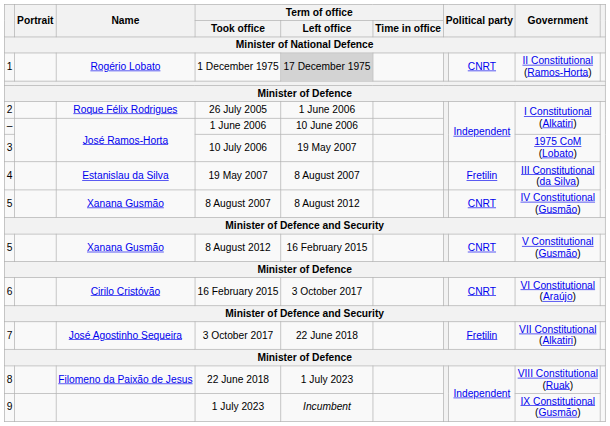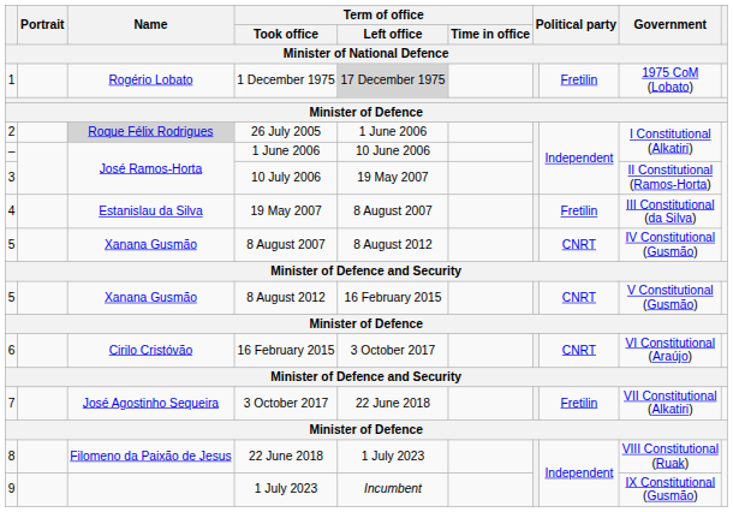1 December 1975 | column 8: CNRT -> Fretilin
1 December 1975 | Government / Minister of National Defence: II Constitutional (Ramos-Horta) -> 1975 CoM (Lobato)
26 July 2005 | Name / Minister of National Defence: no background -> lightgrey background
10 July 2006 | Government / Minister of National Defence: 1975 CoM (Lobato) -> II Constitutional (Ramos-Horta)
